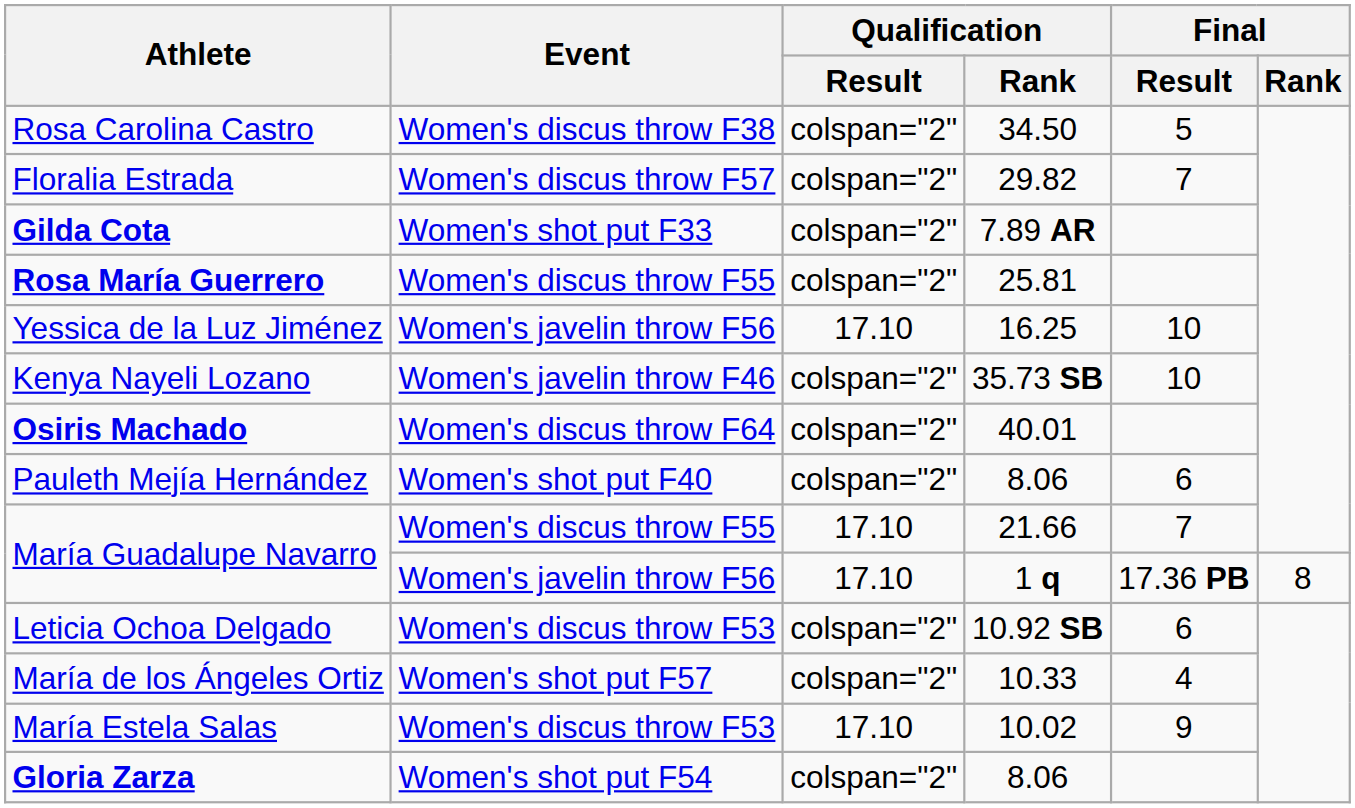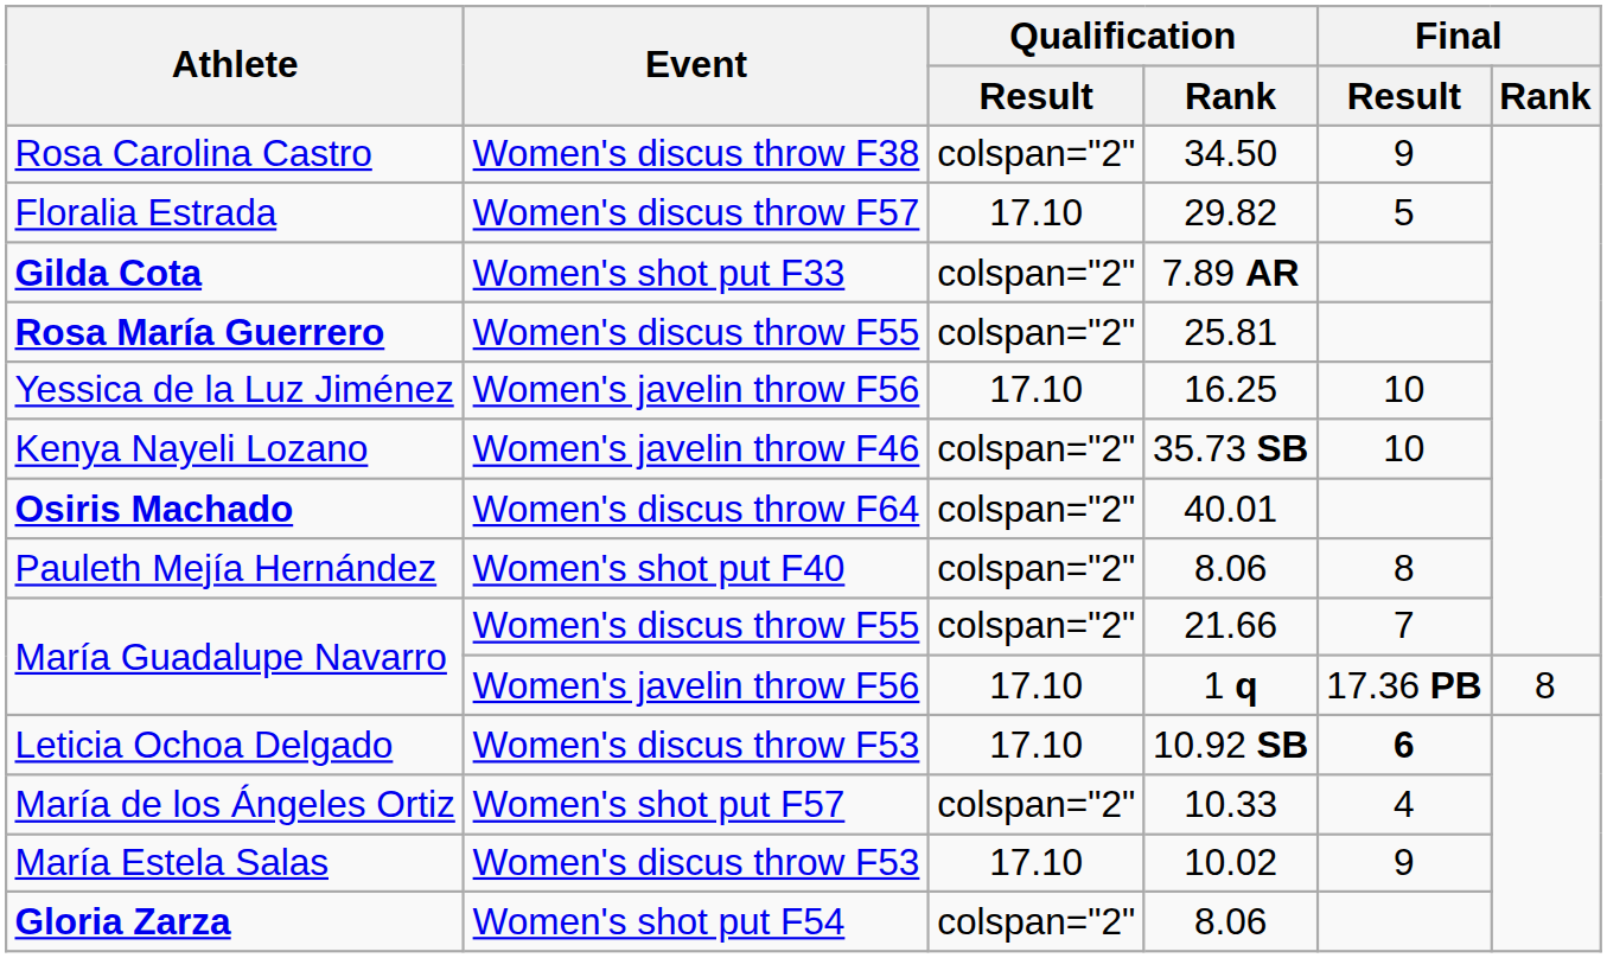Rosa Carolina Castro | Final / Result: 5 -> 9
Floralia Estrada | Qualification / Result: colspan="2" -> 17.10
Floralia Estrada | Final / Result: 7 -> 5
Pauleth Mejía Hernández | Final / Result: 6 -> 8
María Guadalupe Navarro / 21.66 | Qualification / Result: 17.10 -> colspan="2"
Leticia Ochoa Delgado | Qualification / Result: colspan="2" -> 17.10
Leticia Ochoa Delgado | Final / Result: normal -> bold
